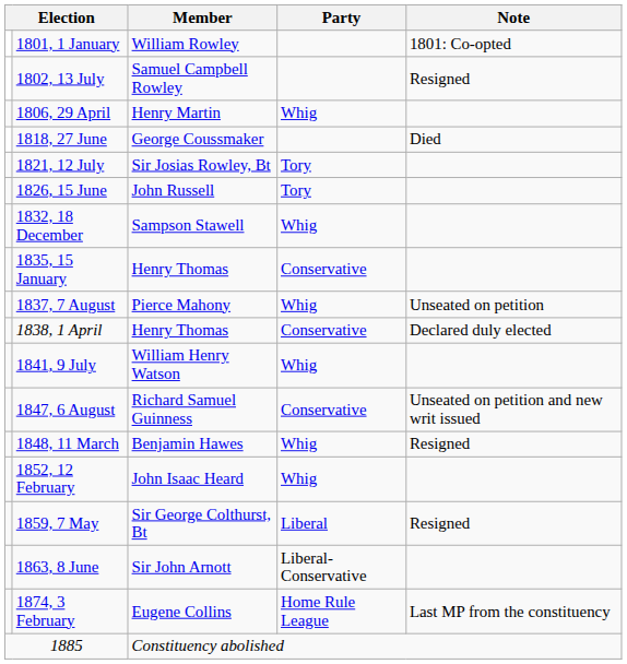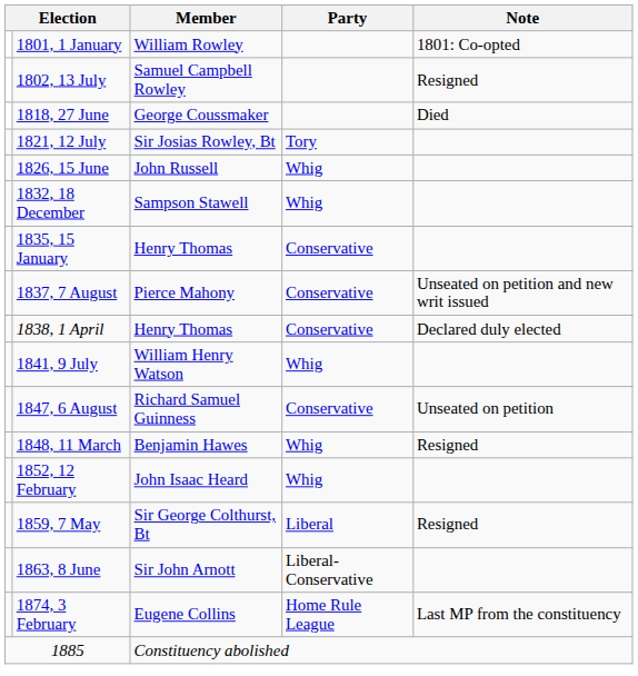- row: 1806, 29 April | Henry Martin | Whig
1826, 15 June | Party: Tory -> Whig
1837, 7 August | Party: Whig -> Conservative
1837, 7 August | Note: Unseated on petition -> Unseated on petition and new writ issued
1847, 6 August | Note: Unseated on petition and new writ issued -> Unseated on petition
